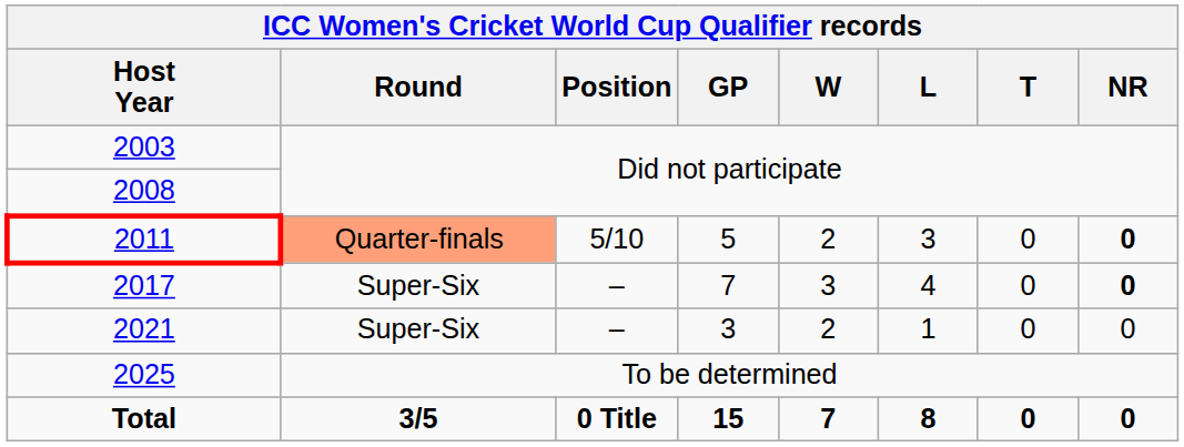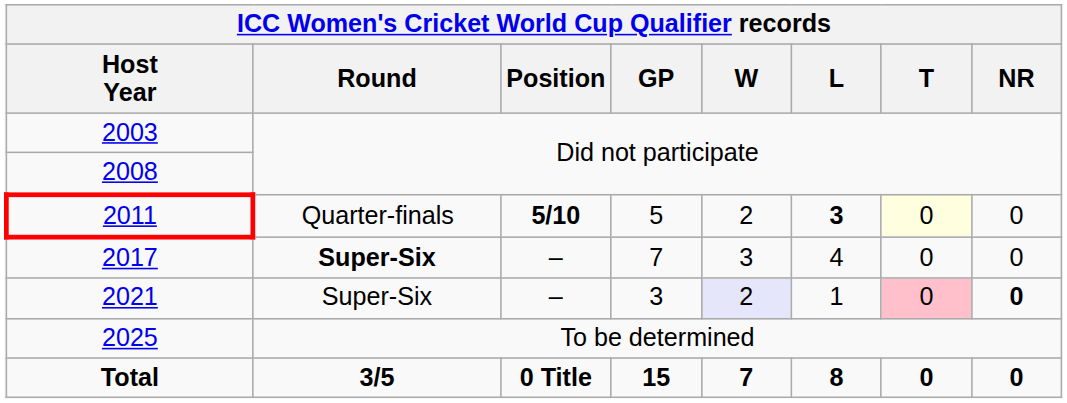2011 | Round: lightsalmon background -> no background
2011 | Position: normal -> bold
2011 | L: normal -> bold
2011 | T: no background -> lightyellow background
2011 | NR: bold -> normal
2017 | Round: normal -> bold
2017 | NR: bold -> normal
2021 | W: no background -> lavender background
2021 | T: no background -> pink background
2021 | NR: normal -> bold
